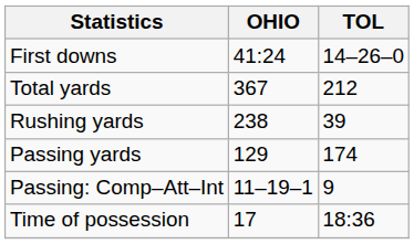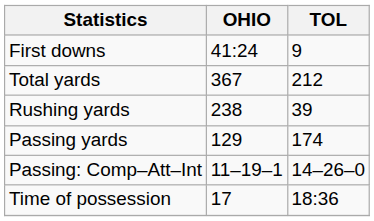First downs | TOL: 14–26–0 -> 9
Passing: Comp–Att–Int | TOL: 9 -> 14–26–0
